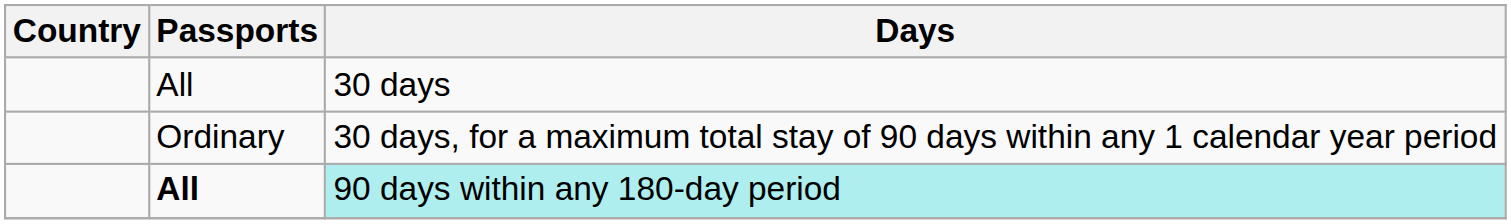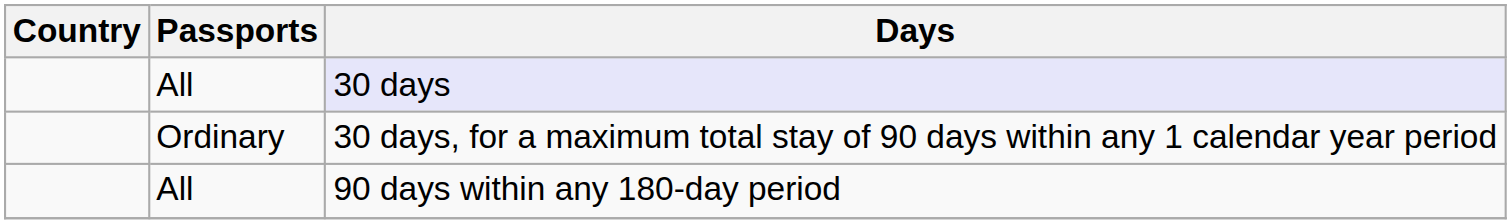row 2 | Days: no background -> lavender background
row 4 | Passports: bold -> normal
row 4 | Days: paleturquoise background -> no background
